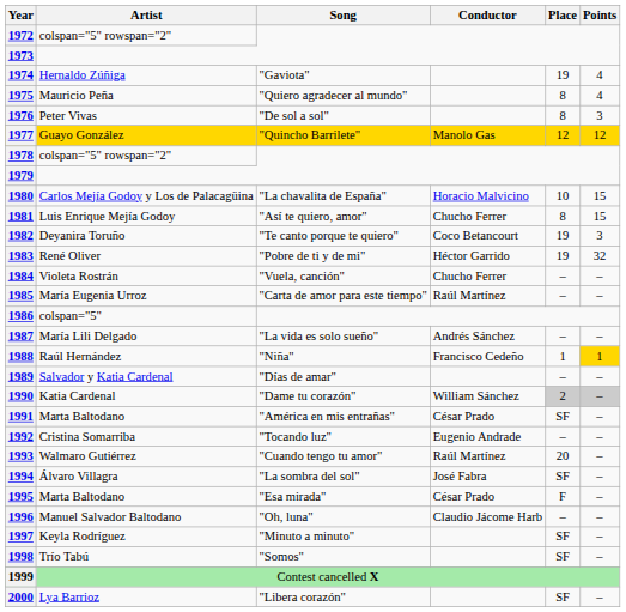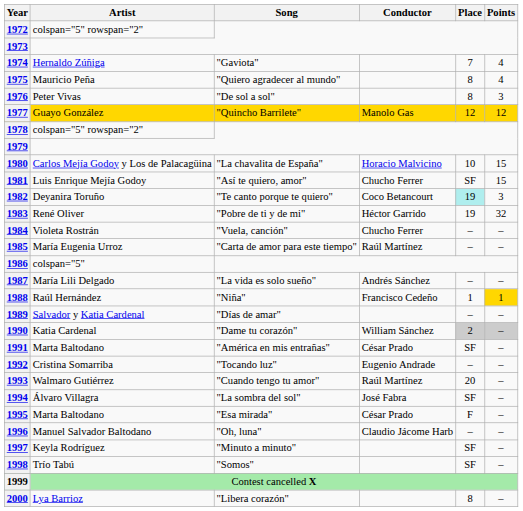1974 | Place: 19 -> 7
1981 | Place: 8 -> SF
1982 | Place: no background -> paleturquoise background
2000 | Place: SF -> 8
